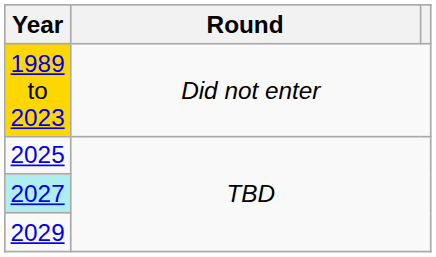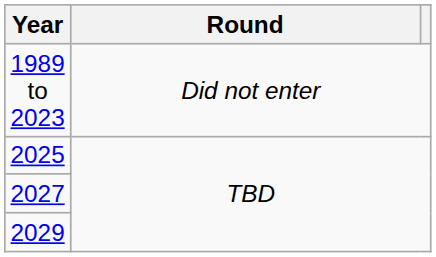1989 to 2023 | Year: gold background -> no background
2027 | Year: paleturquoise background -> no background
